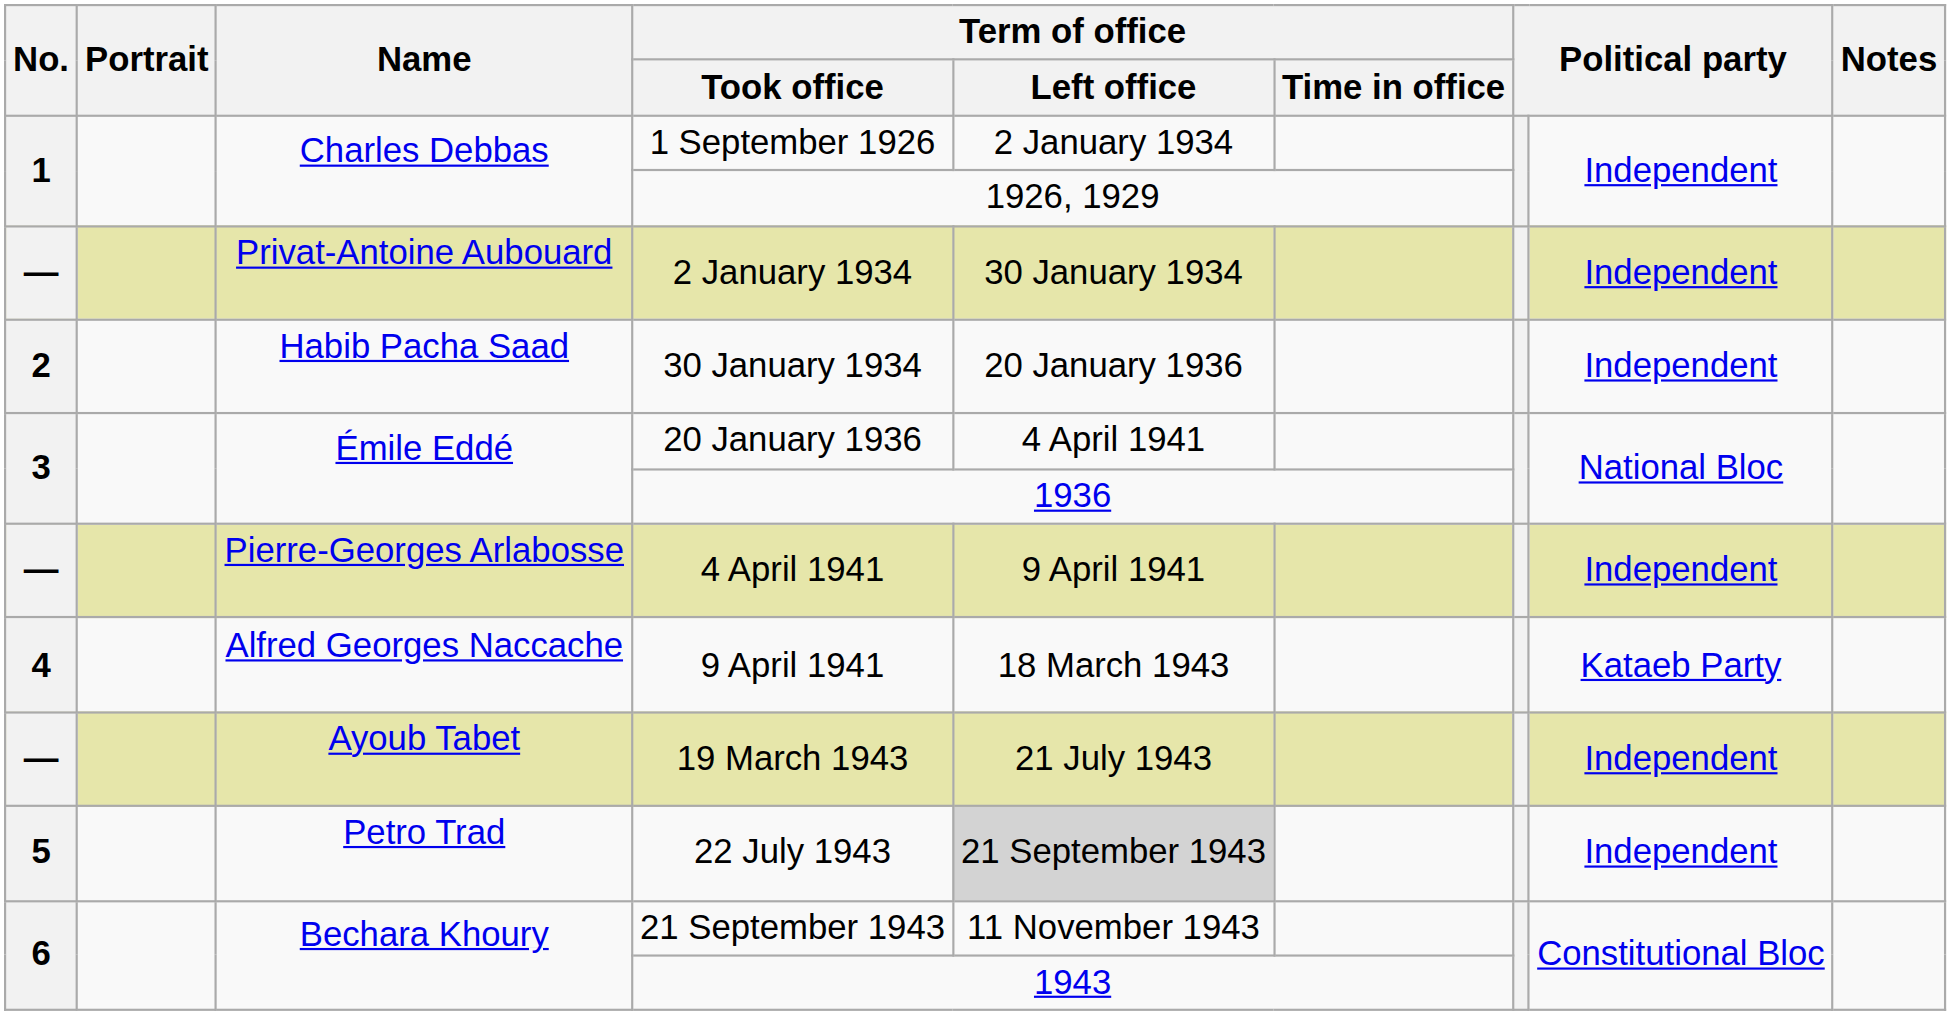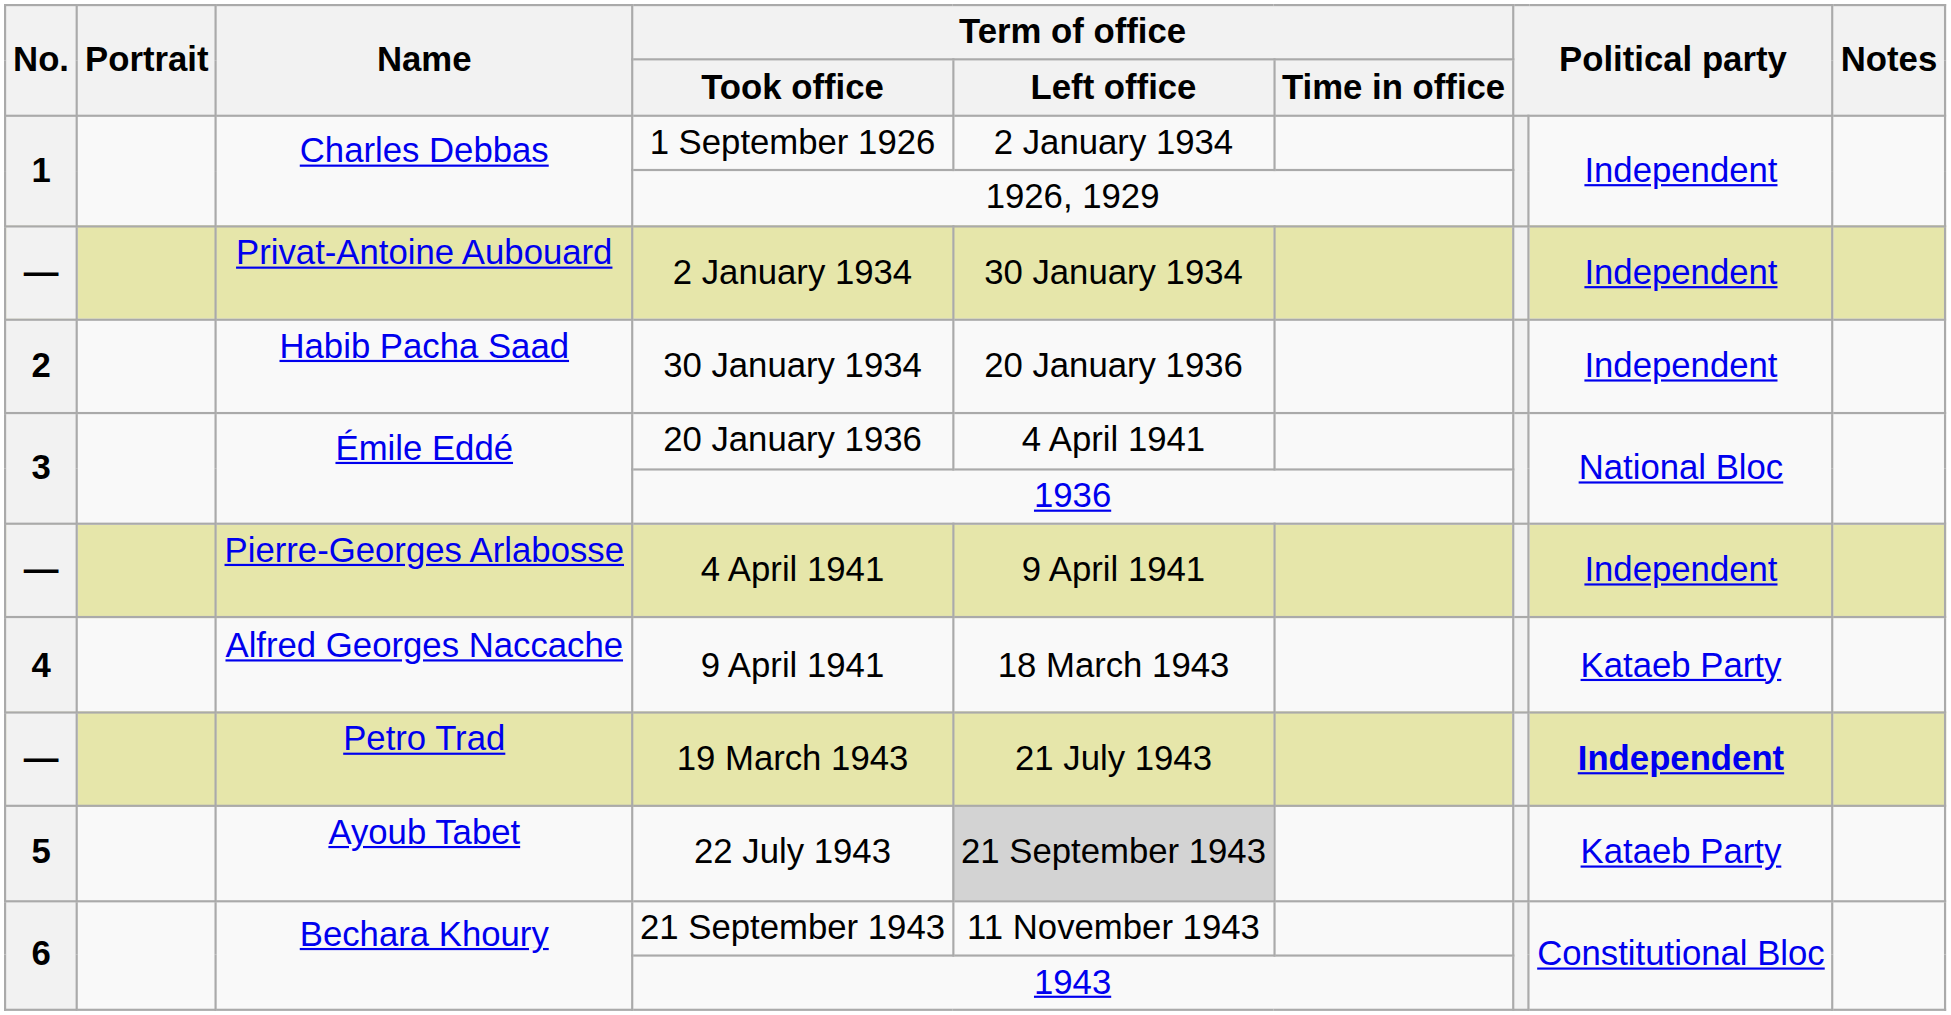19 March 1943 | Name: Ayoub Tabet -> Petro Trad
19 March 1943 | column 8: normal -> bold
22 July 1943 | Name: Petro Trad -> Ayoub Tabet
22 July 1943 | column 8: Independent -> Kataeb Party
